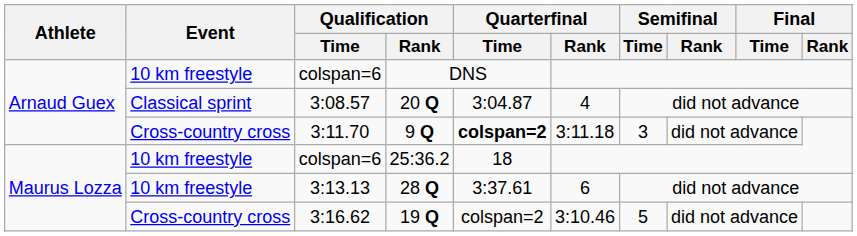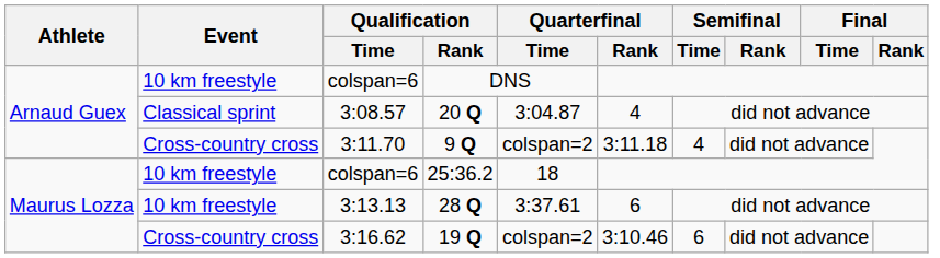9 Q | Quarterfinal / Time: bold -> normal
9 Q | Semifinal / Time: 3 -> 4
19 Q | Semifinal / Time: 5 -> 6
